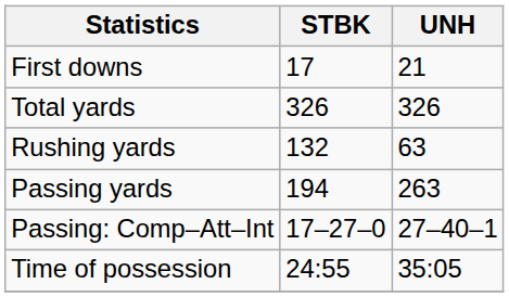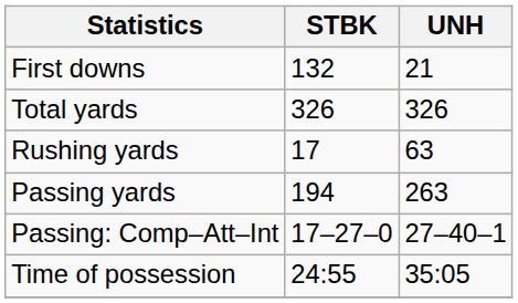First downs | STBK: 17 -> 132
Rushing yards | STBK: 132 -> 17
